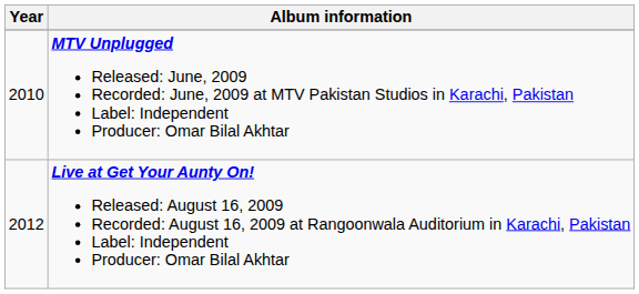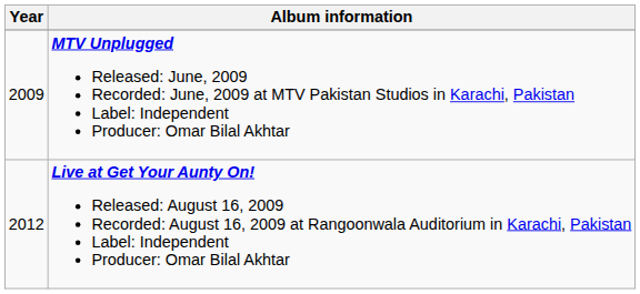row 2 | Year: 2010 -> 2009
